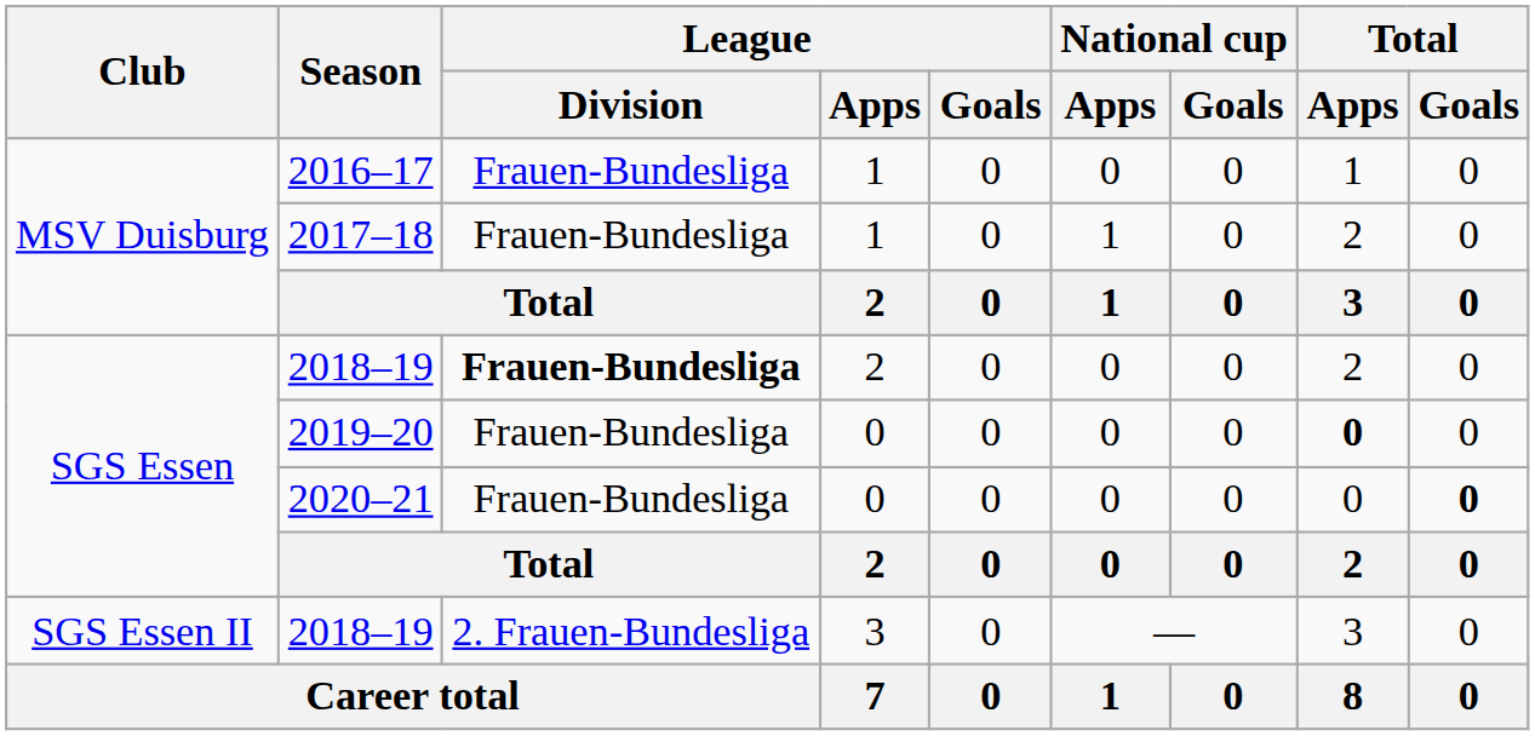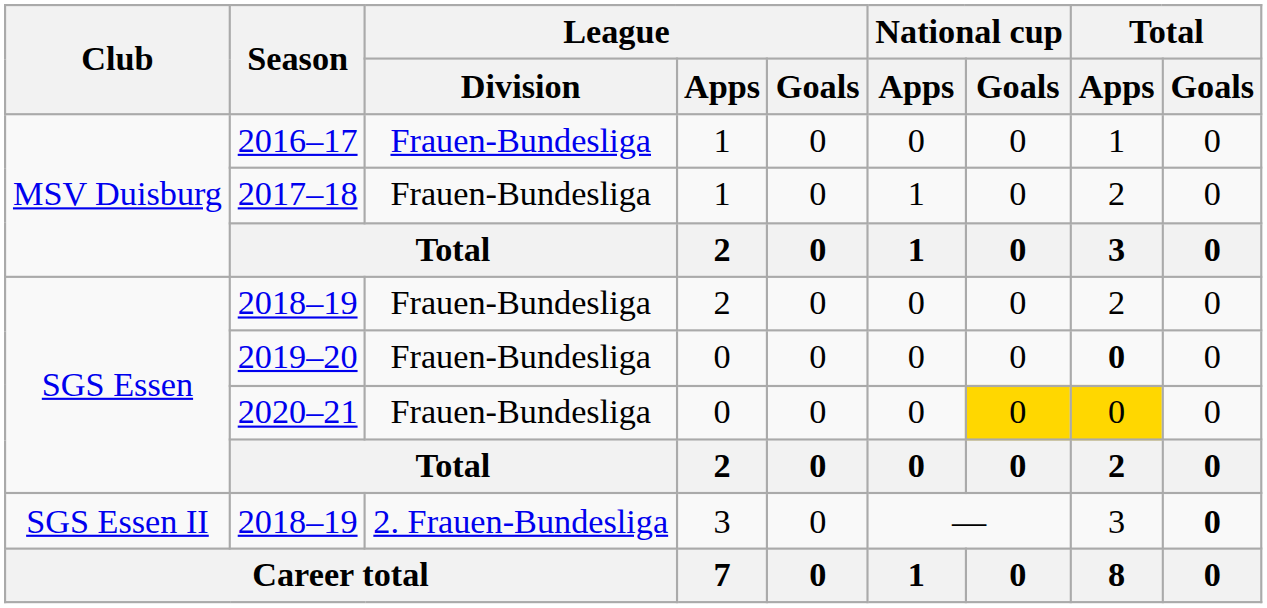2018–19 / 2 | League / Division: bold -> normal
2020–21 | National cup / Goals: no background -> gold background
2020–21 | Total / Apps: no background -> gold background
2020–21 | Total / Goals: bold -> normal
2018–19 / 3 | Total / Goals: normal -> bold
